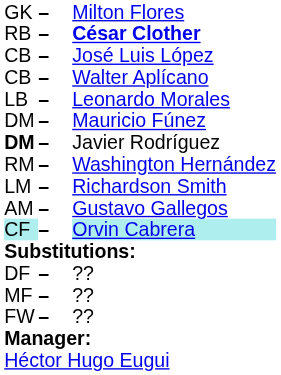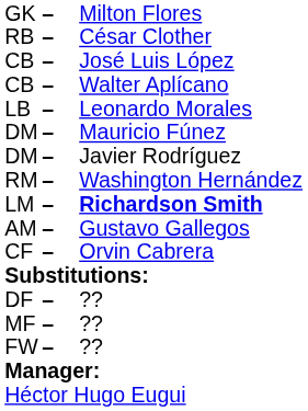RB | column 3: bold -> normal
DM / Javier Rodríguez | column 1: bold -> normal
LM | column 3: normal -> bold
CF | column 1: paleturquoise background -> no background
CF | column 3: paleturquoise background -> no background
